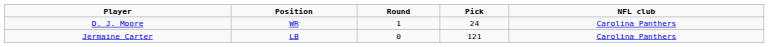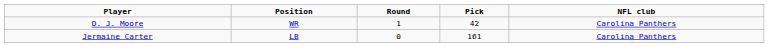D. J. Moore | Pick: 24 -> 42
Jermaine Carter | Pick: 121 -> 161
